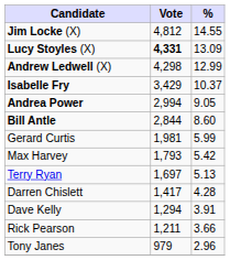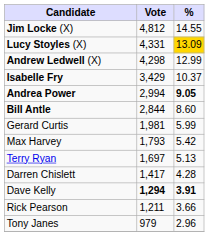Lucy Stoyles (X) | Vote: bold -> normal
Lucy Stoyles (X) | %: no background -> gold background
Andrea Power | %: normal -> bold
Dave Kelly | Vote: normal -> bold
Dave Kelly | %: normal -> bold
